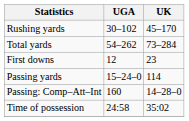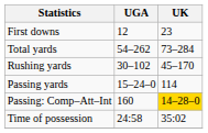rows swapped: First downs <-> Rushing yards
Passing: Comp–Att–Int | UK: no background -> gold background
